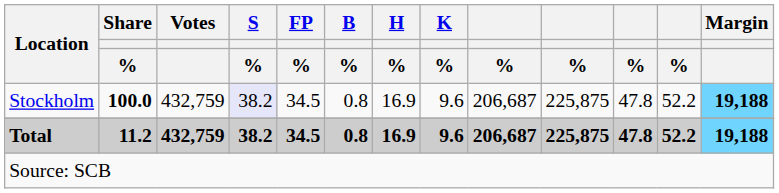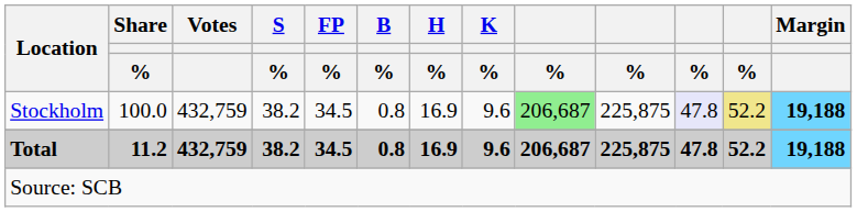Stockholm | Share / %: bold -> normal
Stockholm | S / %: lavender background -> no background
Stockholm | column 9: no background -> lightgreen background
Stockholm | column 11: no background -> lavender background
Stockholm | column 12: no background -> khaki background
